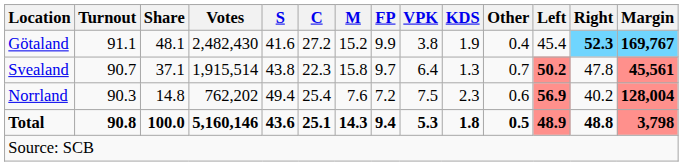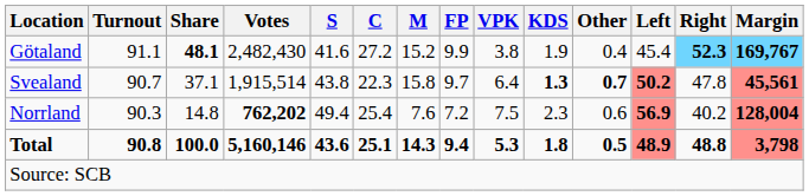Götaland | Share: normal -> bold
Svealand | KDS: normal -> bold
Svealand | Other: normal -> bold
Norrland | Votes: normal -> bold
